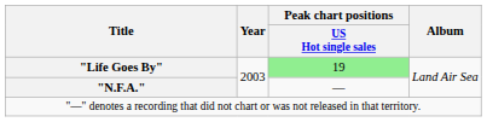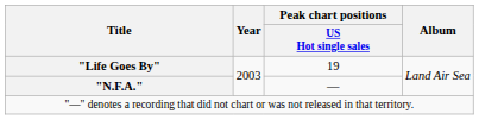"Life Goes By" | Peak chart positions / US Hot single sales: lightgreen background -> no background
